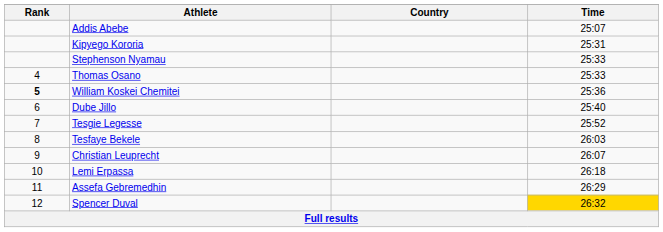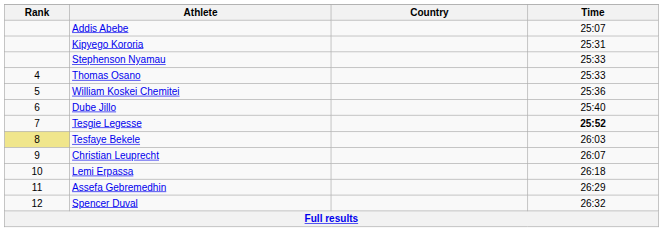William Koskei Chemitei | Rank: bold -> normal
Tesgie Legesse | Time: normal -> bold
Tesfaye Bekele | Rank: no background -> khaki background
Spencer Duval | Time: gold background -> no background
